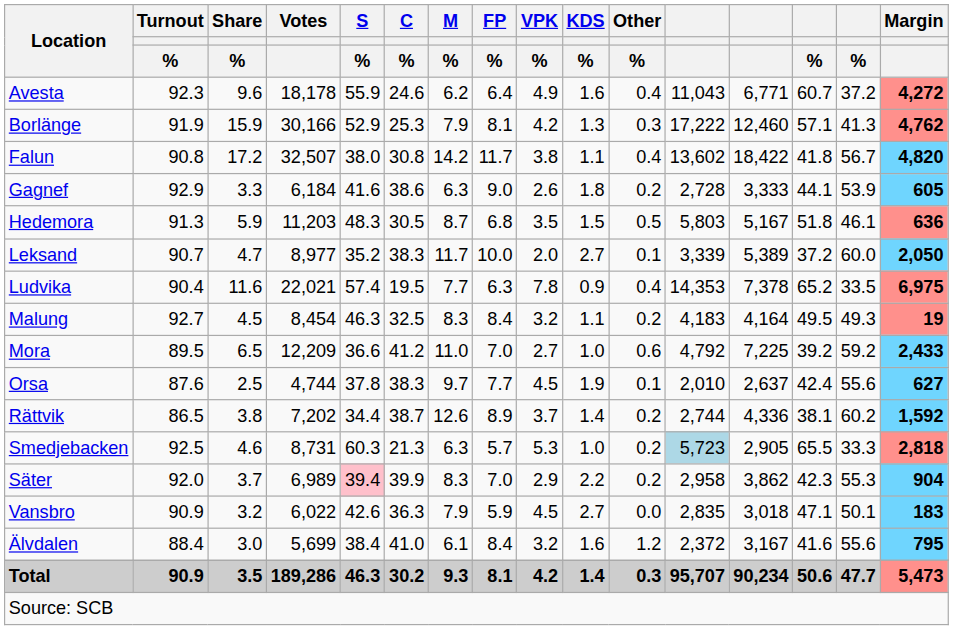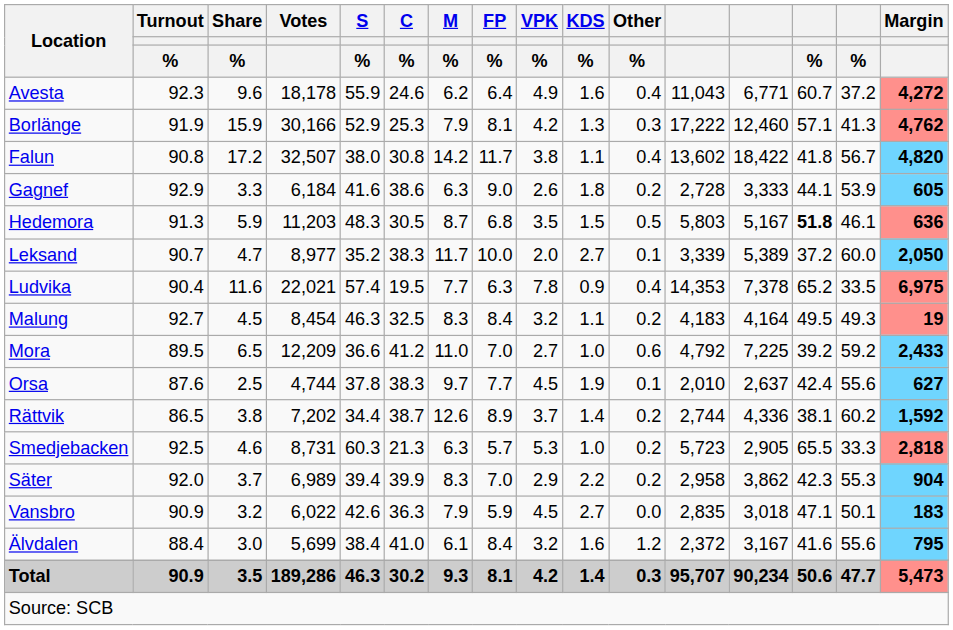Hedemora | column 14: normal -> bold
Smedjebacken | column 12: lightblue background -> no background
Säter | S / %: pink background -> no background
